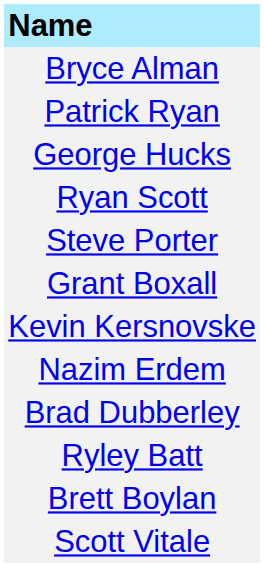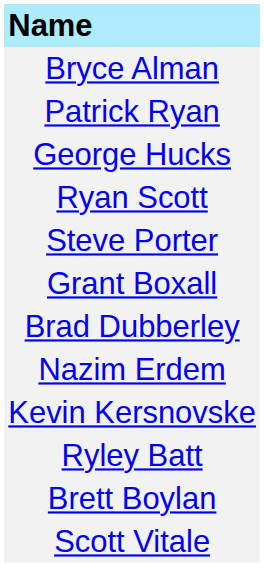row 8 | column 1: Kevin Kersnovske -> Brad Dubberley
row 10 | column 1: Brad Dubberley -> Kevin Kersnovske
